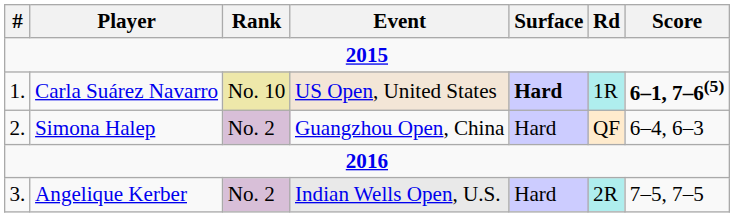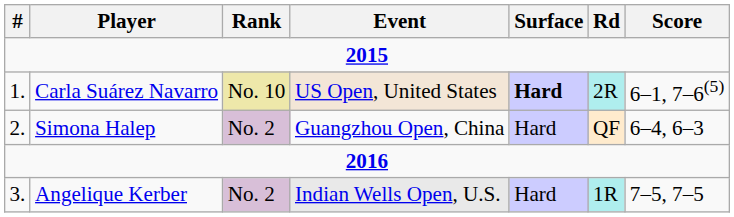Carla Suárez Navarro | Rd: 1R -> 2R
Carla Suárez Navarro | Score: bold -> normal
Angelique Kerber | Rd: 2R -> 1R
